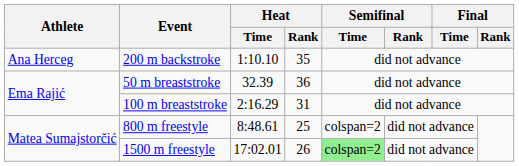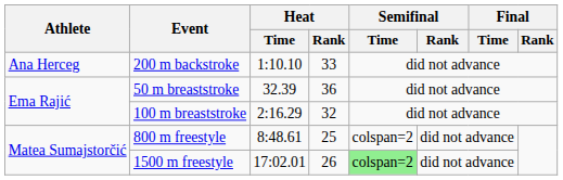200 m backstroke | Heat / Rank: 35 -> 33
100 m breaststroke | Heat / Rank: 31 -> 32
